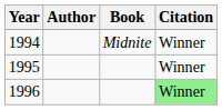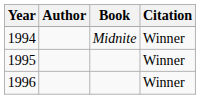1996 | Citation: lightgreen background -> no background
